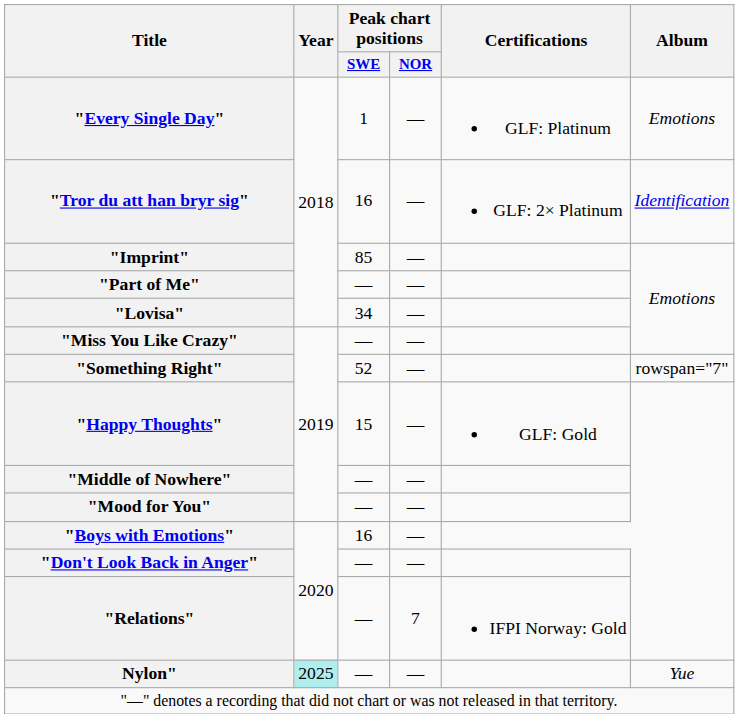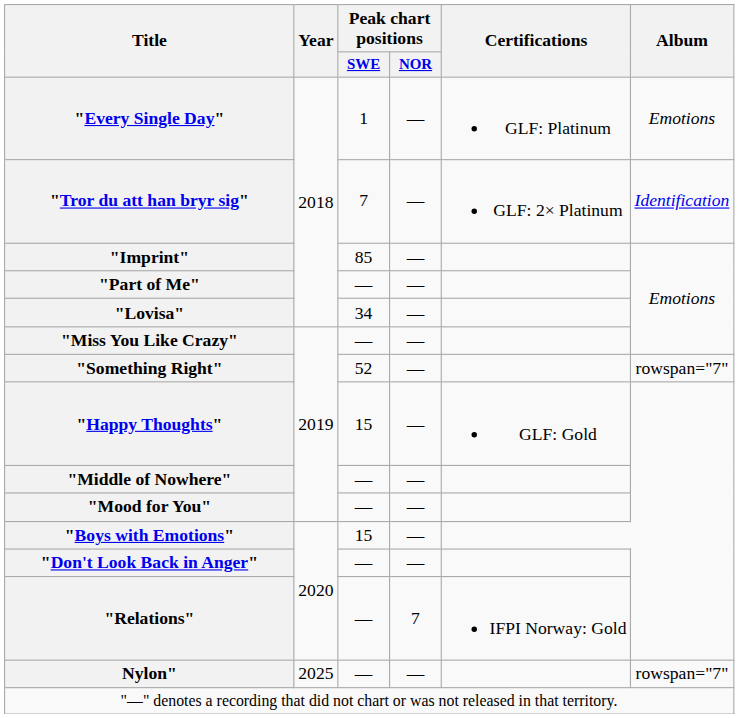"Tror du att han bryr sig" | Peak chart positions / SWE: 16 -> 7
"Boys with Emotions" | Peak chart positions / SWE: 16 -> 15
Nylon" | Year: paleturquoise background -> no background
Nylon" | Album: Yue -> rowspan="7"
